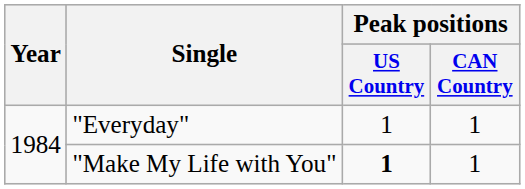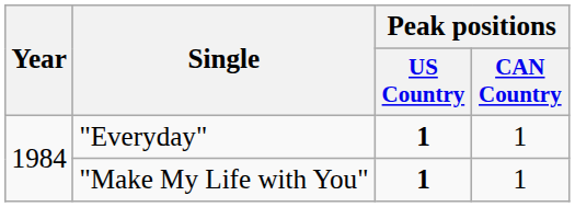"Everyday" | Peak positions / US Country: normal -> bold
